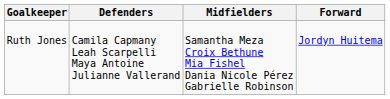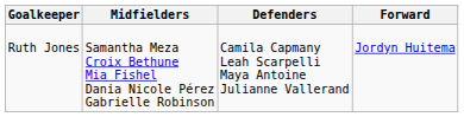columns swapped: Defenders <-> Midfielders
